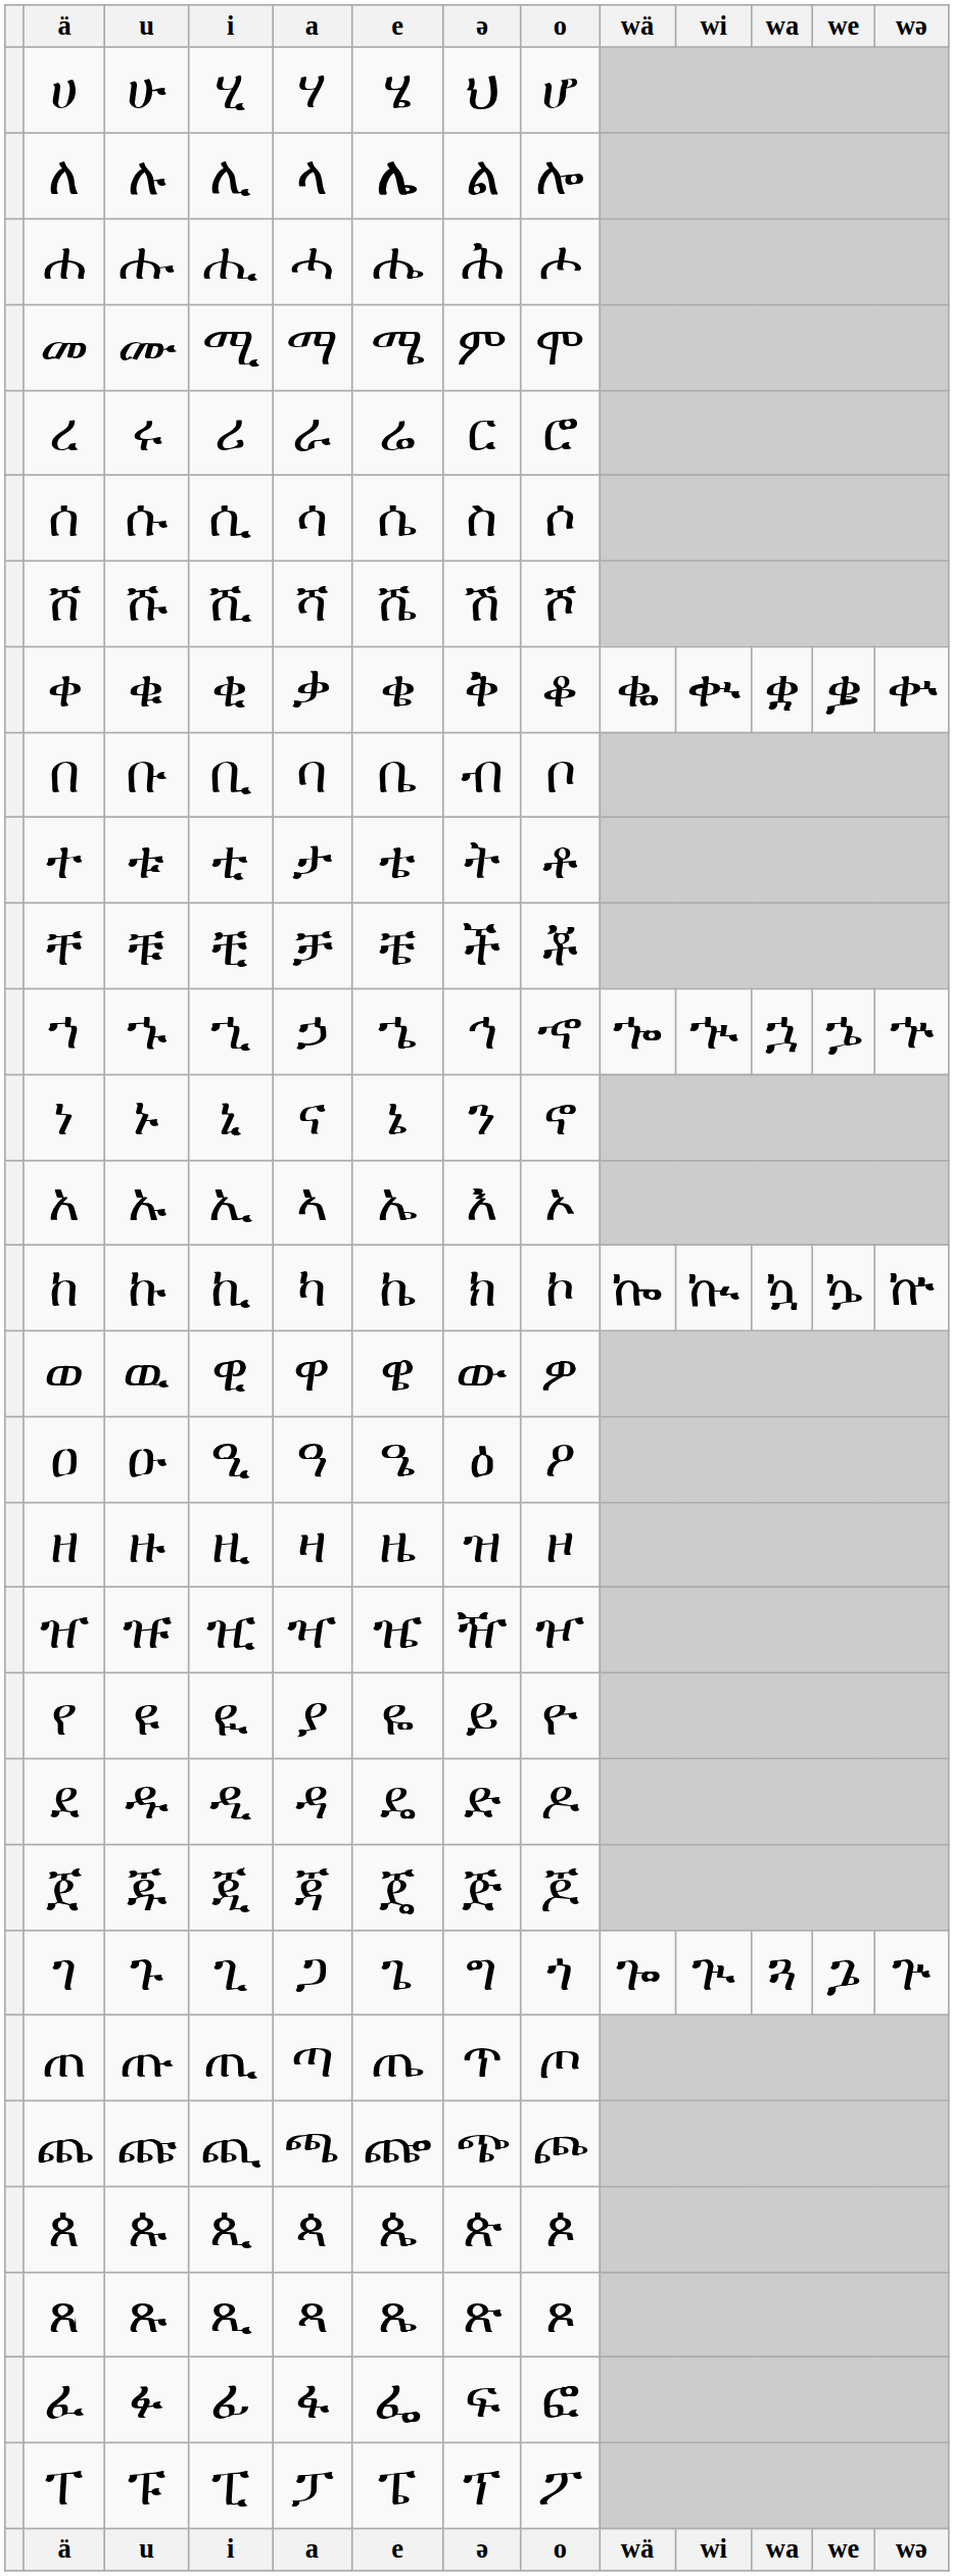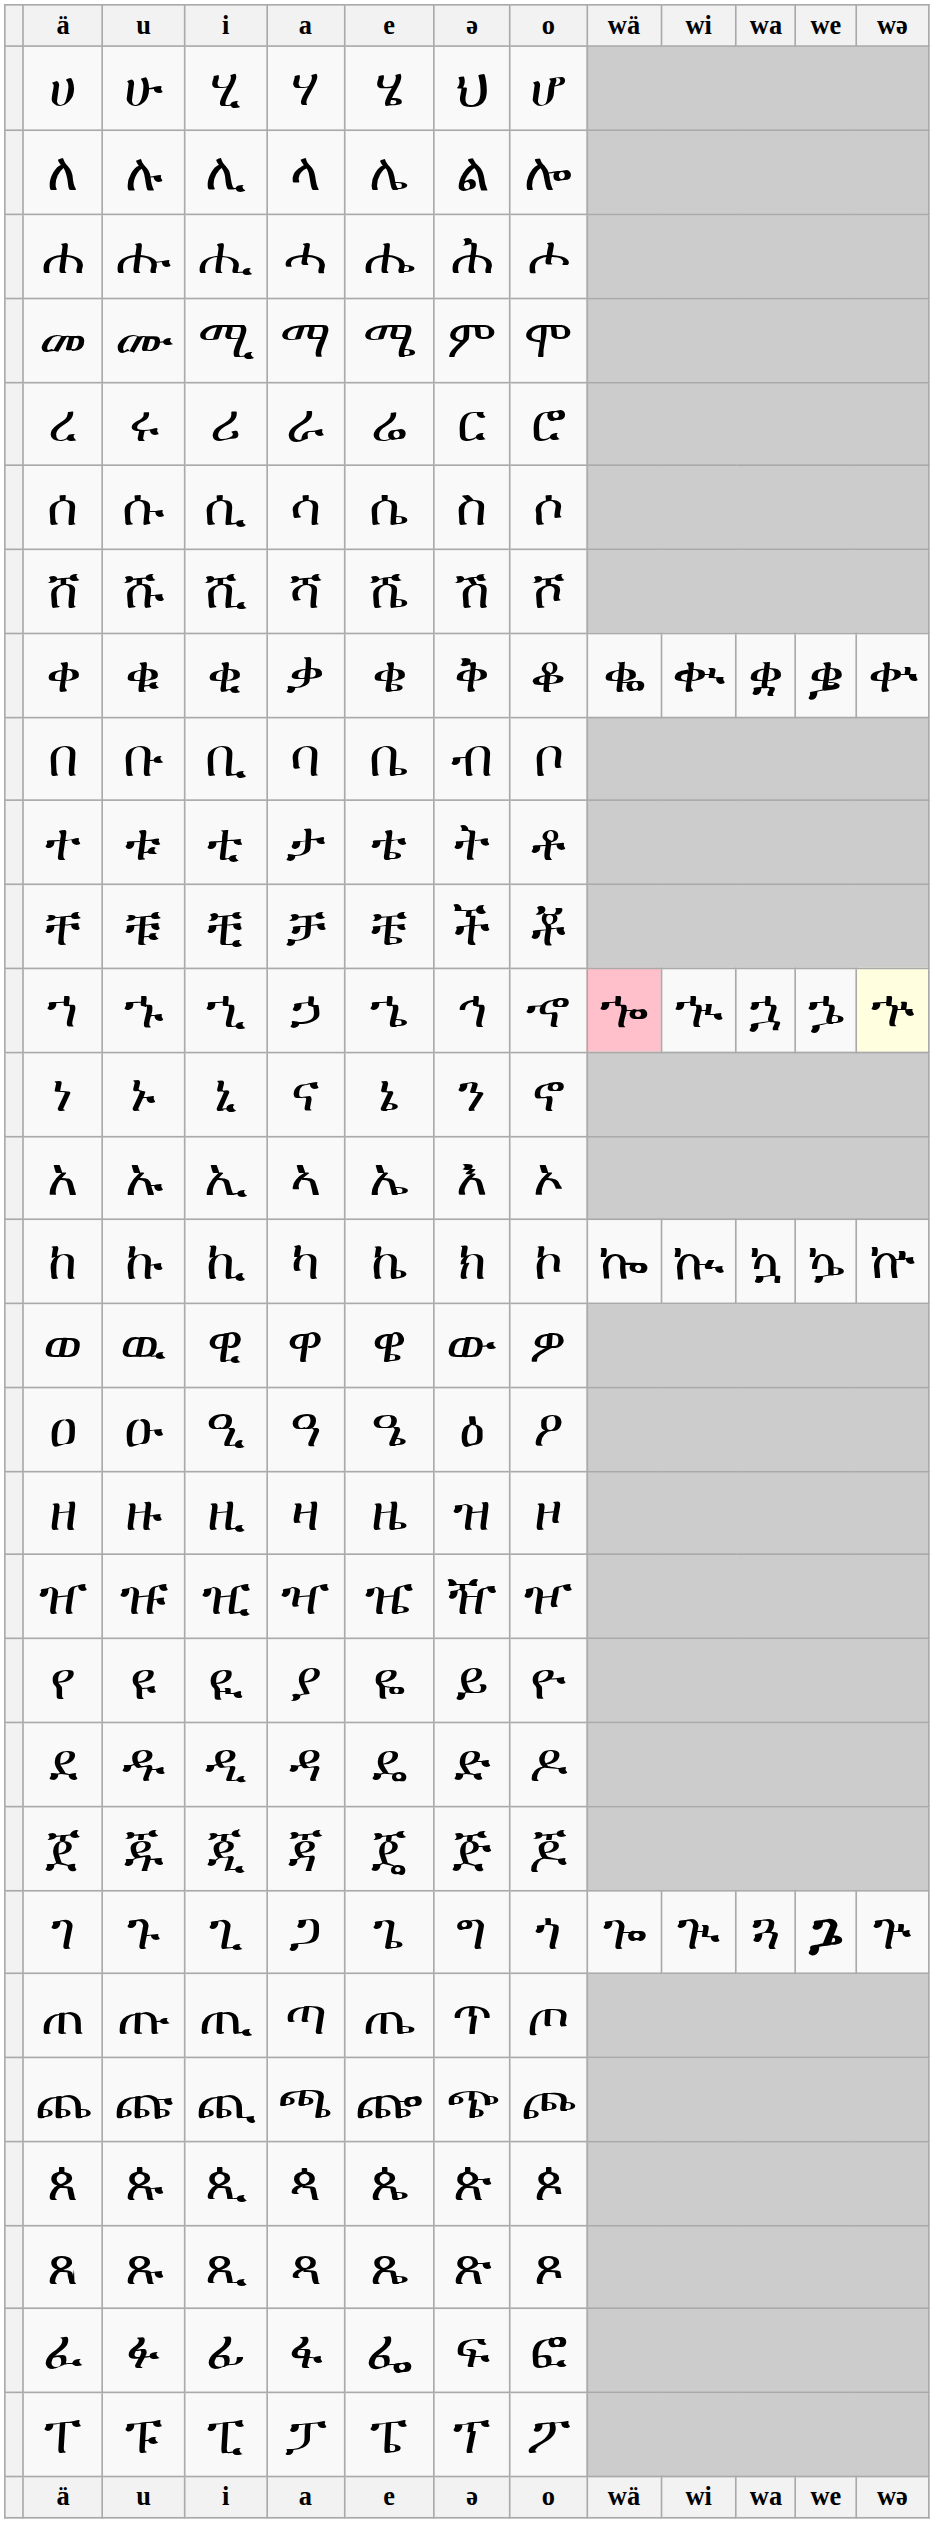ለ | e: bold -> normal
ኀ | wä: no background -> pink background
ኀ | wə: no background -> lightyellow background
ገ | we: normal -> bold
